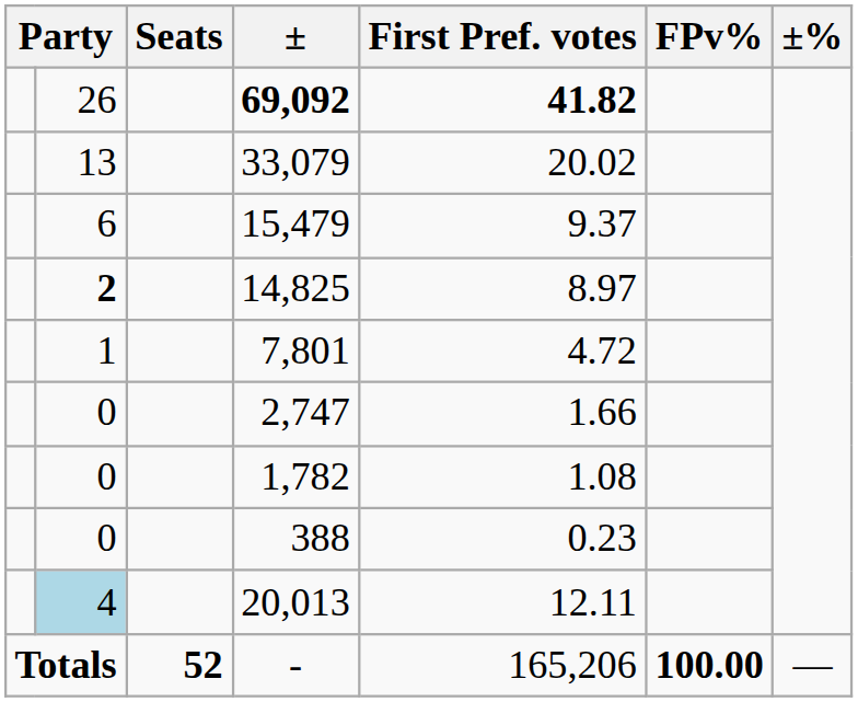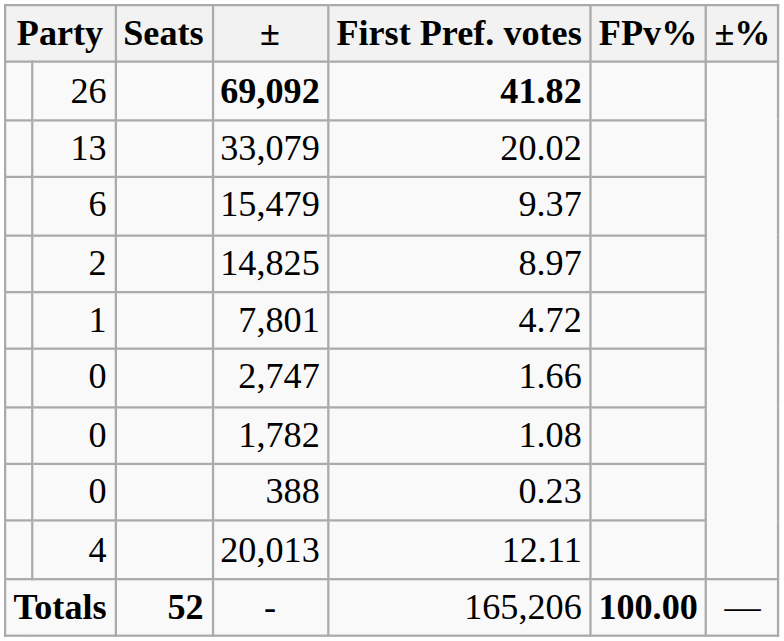14,825 | column 2: bold -> normal
20,013 | column 2: lightblue background -> no background
